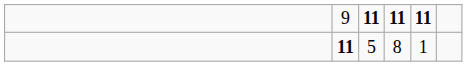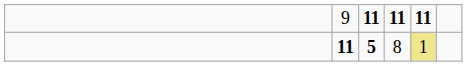row 2 | column 3: normal -> bold
row 2 | column 5: no background -> khaki background
